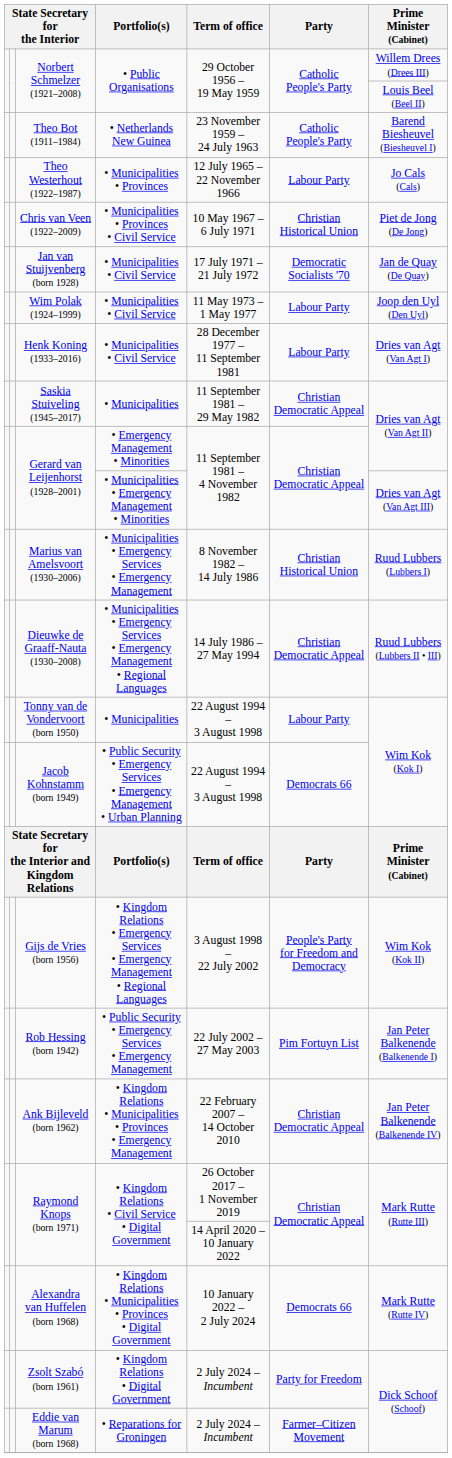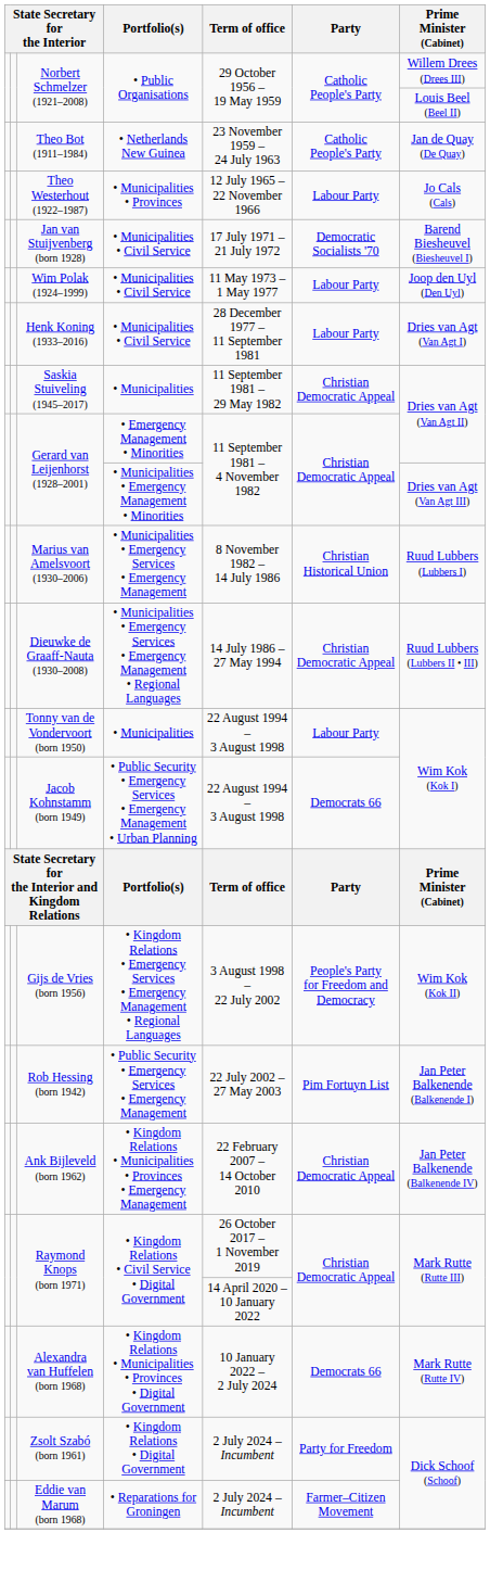Theo Bot (1911–1984) | Prime Minister (Cabinet): Barend Biesheuvel (Biesheuvel I) -> Jan de Quay (De Quay)
- row: Chris van Veen (1922–2009) | • Municipalities • Provinces • Civil Service | 10 May 1967 – 6 July 1971 | Christian Historical Union | Piet de Jong (De Jong)
Jan van Stuijvenberg (born 1928) | Prime Minister (Cabinet): Jan de Quay (De Quay) -> Barend Biesheuvel (Biesheuvel I)
